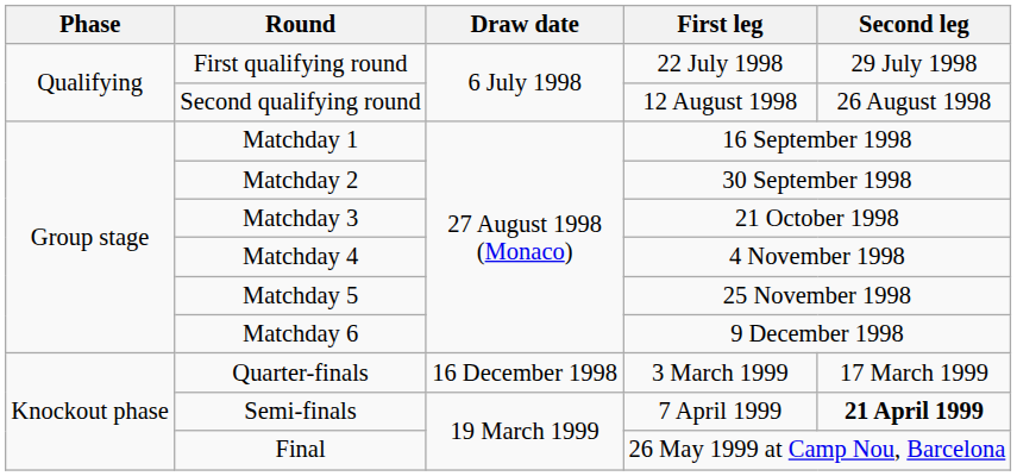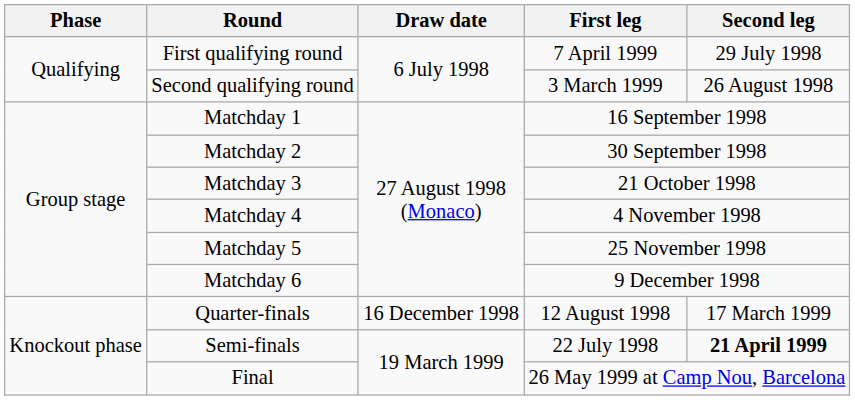First qualifying round | First leg: 22 July 1998 -> 7 April 1999
Second qualifying round | First leg: 12 August 1998 -> 3 March 1999
Quarter-finals | First leg: 3 March 1999 -> 12 August 1998
Semi-finals | First leg: 7 April 1999 -> 22 July 1998
